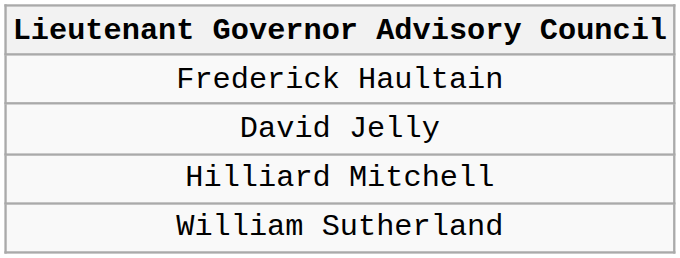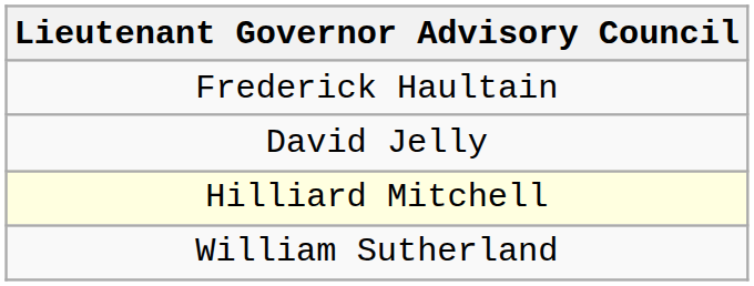row 4 | column 1: no background -> lightyellow background
